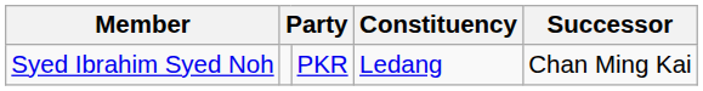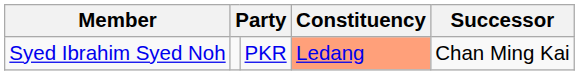Syed Ibrahim Syed Noh | Constituency: no background -> lightsalmon background
